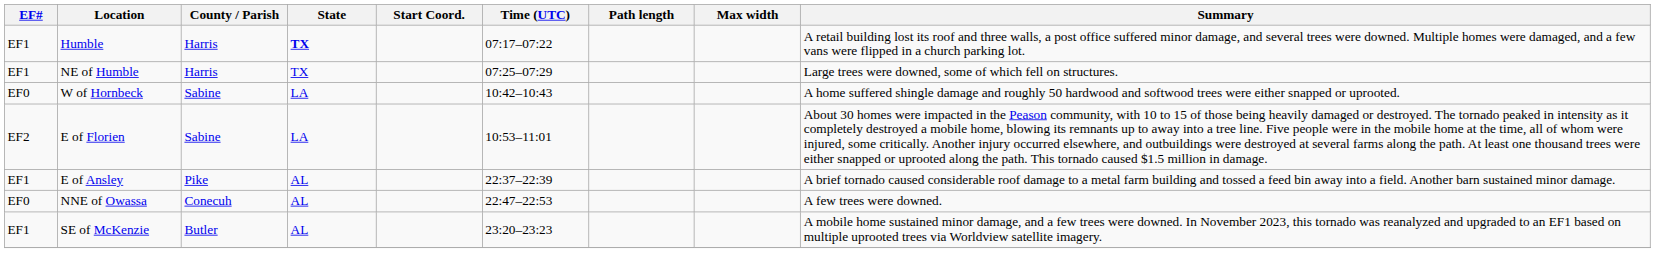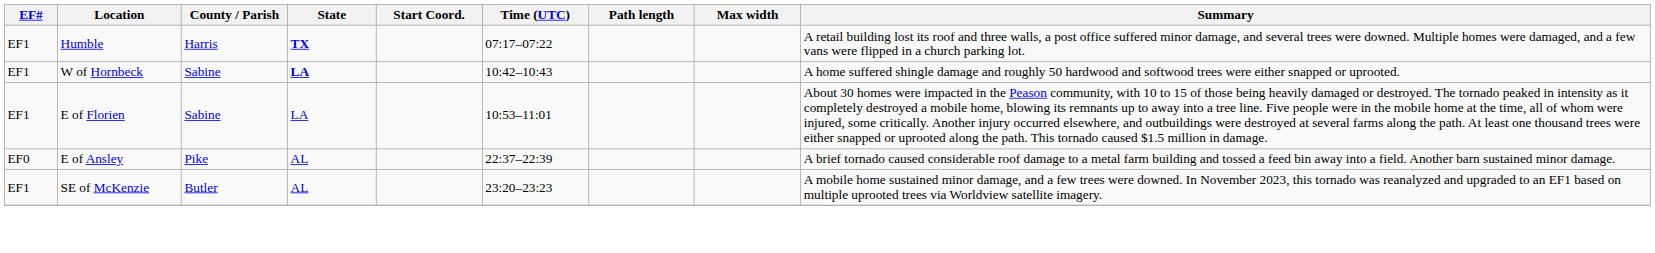- row: EF1 | NE of Humble | Harris | TX | 07:25–07:29 | Large trees were downed, some of which fell on structures.
W of Hornbeck | EF#: EF0 -> EF1
W of Hornbeck | State: normal -> bold
E of Florien | EF#: EF2 -> EF1
E of Ansley | EF#: EF1 -> EF0
- row: EF0 | NNE of Owassa | Conecuh | AL | 22:47–22:53 | A few trees were downed.
